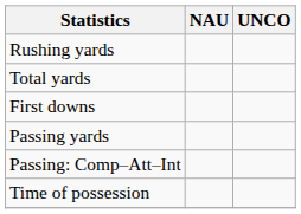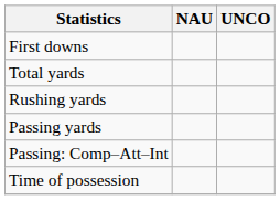rows swapped: First downs <-> Rushing yards
